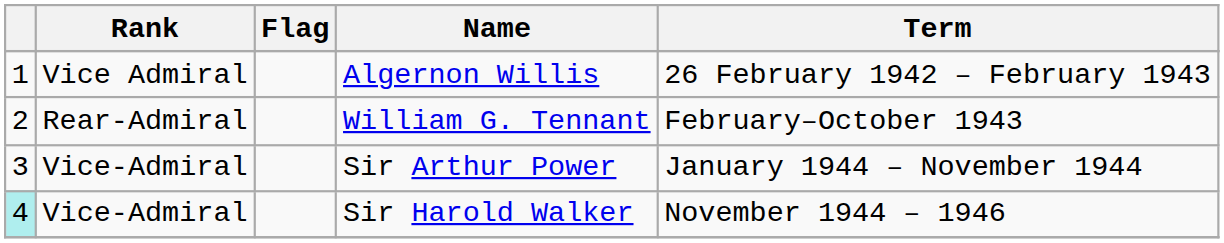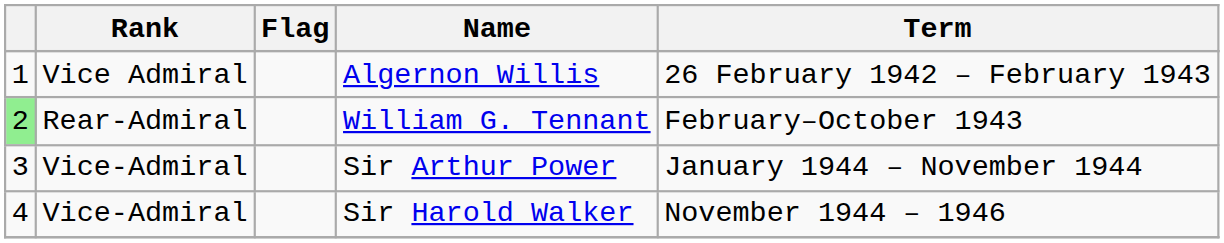William G. Tennant | column 1: no background -> lightgreen background
Sir Harold Walker | column 1: paleturquoise background -> no background
